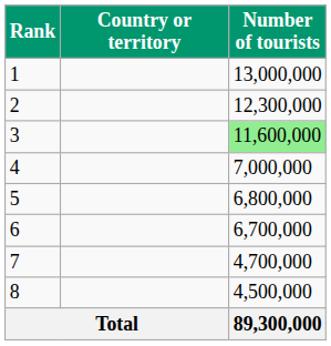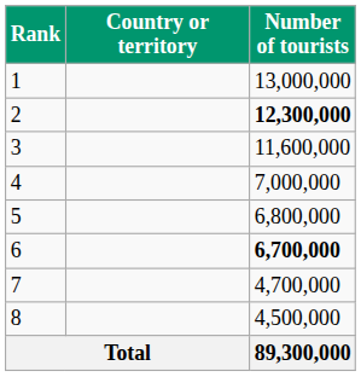2 | Number of tourists: normal -> bold
3 | Number of tourists: lightgreen background -> no background
6 | Number of tourists: normal -> bold
